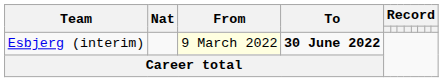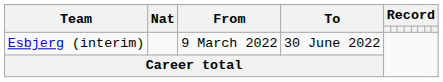Esbjerg (interim) | From: lightyellow background -> no background
Esbjerg (interim) | To: bold -> normal
